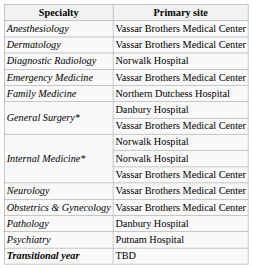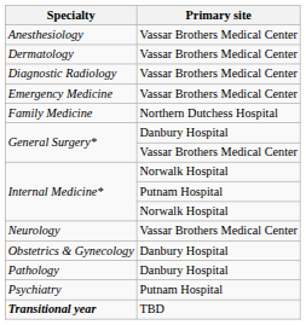row 4 | Primary site: Norwalk Hospital -> Vassar Brothers Medical Center
row 10 | Primary site: Norwalk Hospital -> Putnam Hospital
row 11 | Primary site: Vassar Brothers Medical Center -> Norwalk Hospital
row 13 | Primary site: Vassar Brothers Medical Center -> Danbury Hospital
